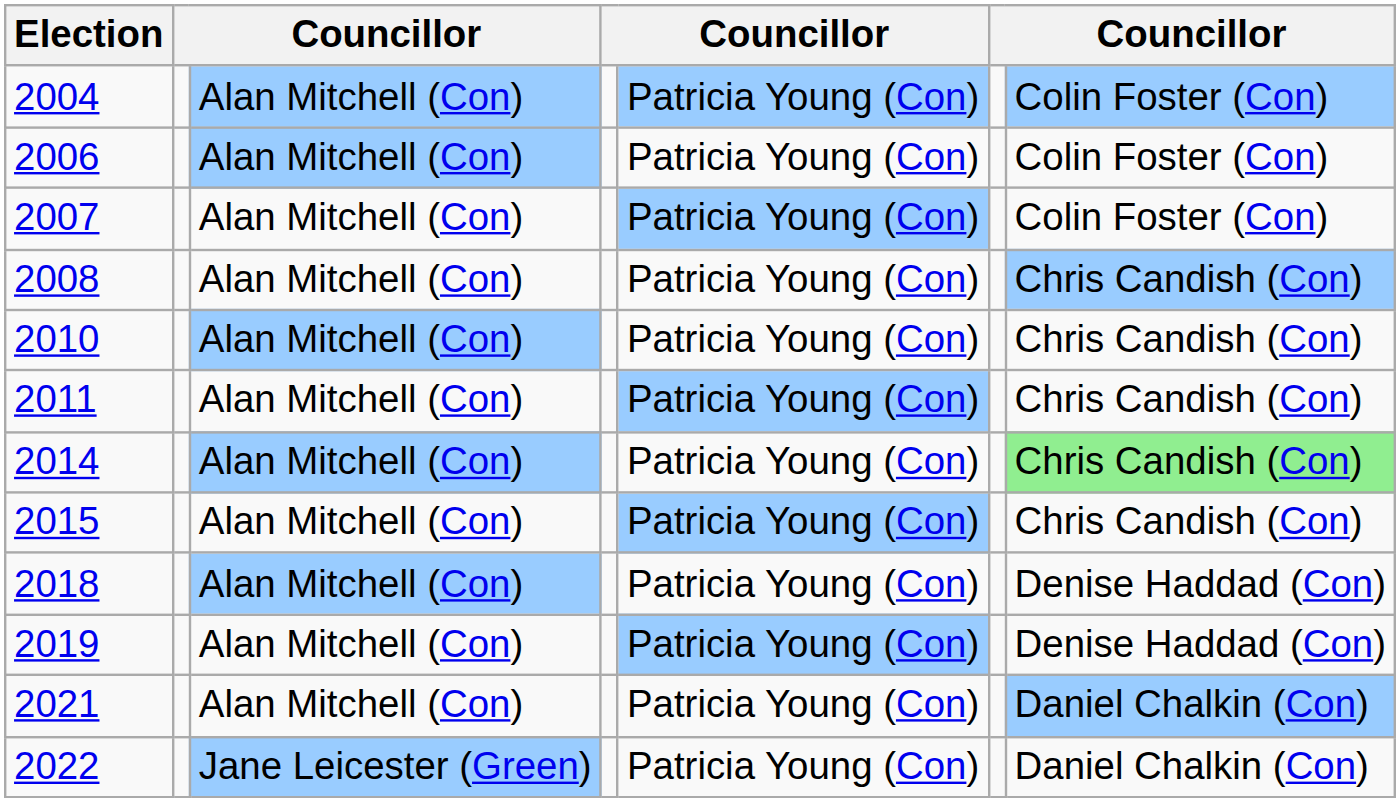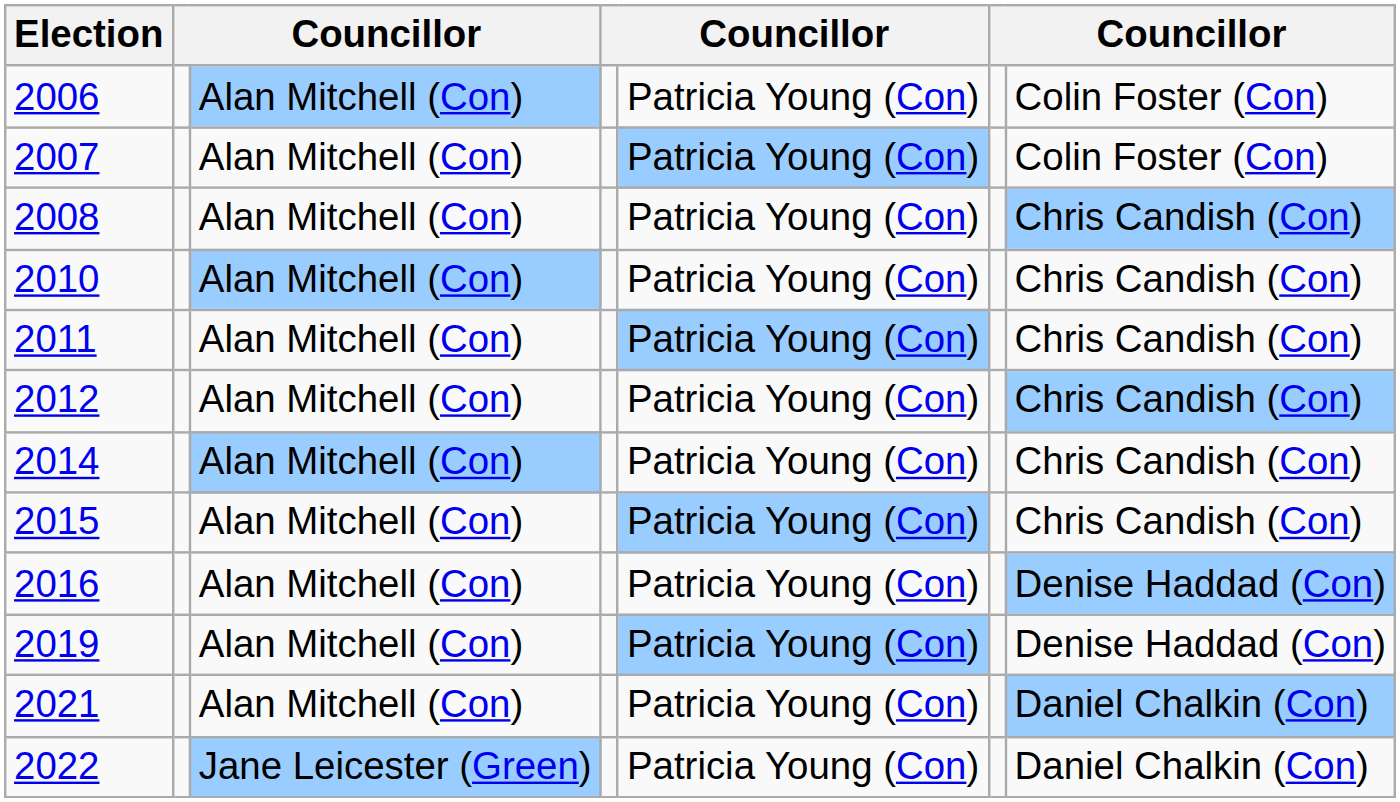- row: 2004 | Alan Mitchell (Con) | Patricia Young (Con) | Colin Foster (Con)
+ row: 2012 | Alan Mitchell (Con) | Patricia Young (Con) | Chris Candish (Con)
2014 | column 7: lightgreen background -> no background
+ row: 2016 | Alan Mitchell (Con) | Patricia Young (Con) | Denise Haddad (Con)
- row: 2018 | Alan Mitchell (Con) | Patricia Young (Con) | Denise Haddad (Con)
